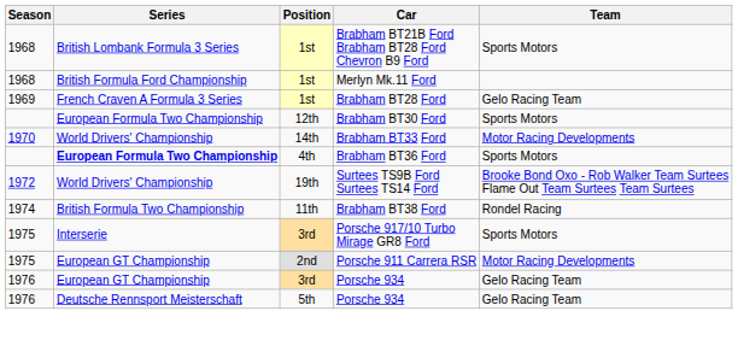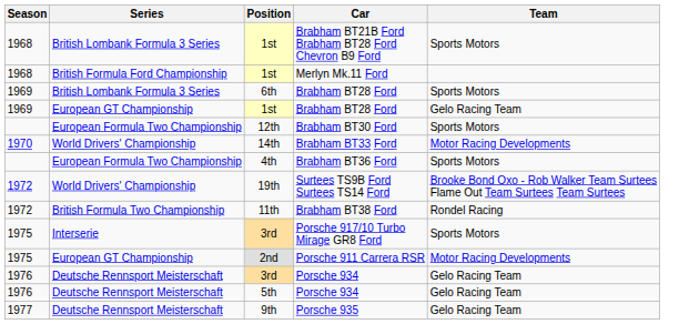+ row: 1969 | British Lombank Formula 3 Series | 6th | Brabham BT28 Ford | Sports Motors
1st / Brabham BT28 Ford | Series: French Craven A Formula 3 Series -> European GT Championship
Brabham BT36 Ford | Series: bold -> normal
Brabham BT38 Ford | Season: 1974 -> 1972
3rd / Porsche 934 | Series: European GT Championship -> Deutsche Rennsport Meisterschaft
+ row: 1977 | Deutsche Rennsport Meisterschaft | 9th | Porsche 935 | Gelo Racing Team
